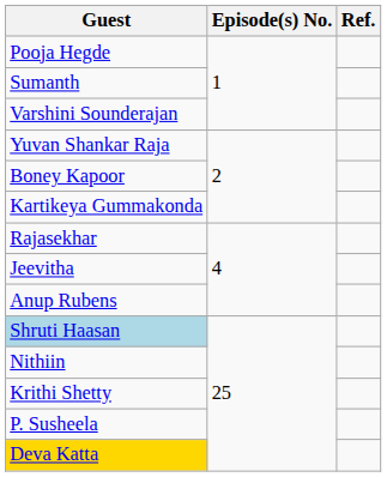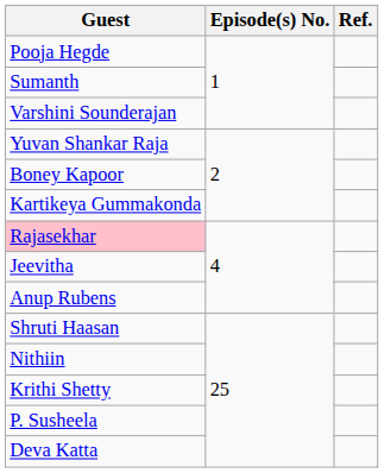Rajasekhar | Guest: no background -> pink background
Shruti Haasan | Guest: lightblue background -> no background
Deva Katta | Guest: gold background -> no background
